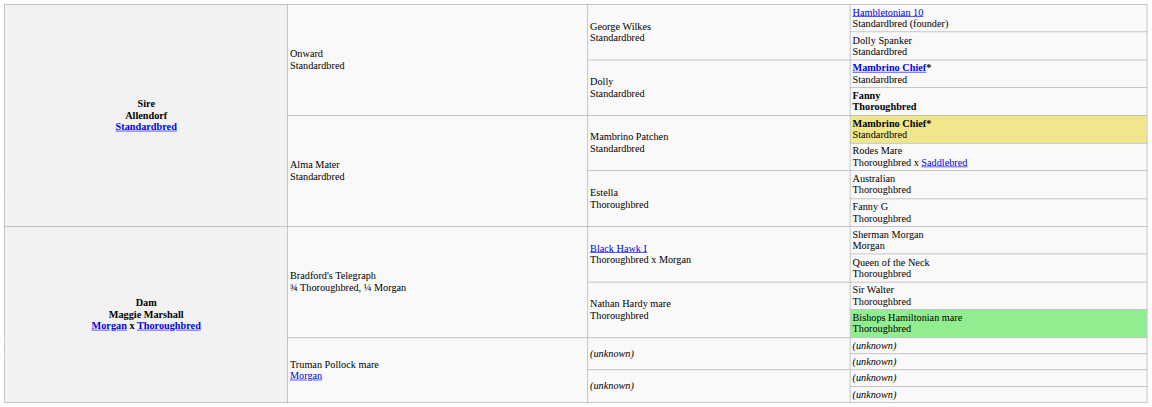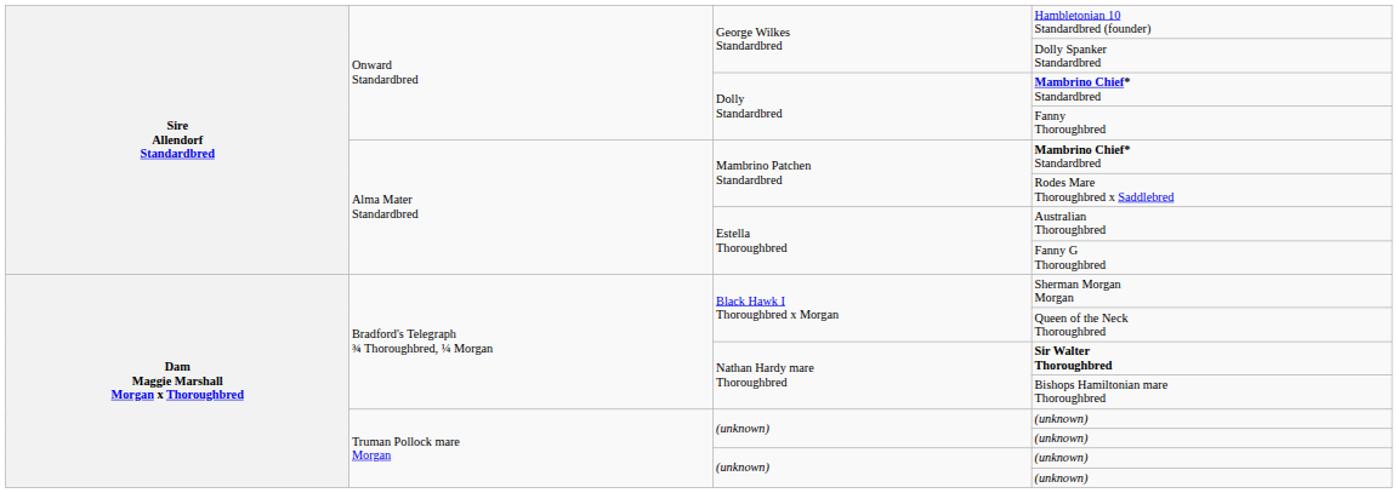Fanny Thoroughbred | column 4: bold -> normal
Mambrino Patchen Standardbred / Mambrino Chief* Standardbred | column 4: khaki background -> no background
Sir Walter Thoroughbred | column 4: normal -> bold
Bishops Hamiltonian mare Thoroughbred | column 4: lightgreen background -> no background
